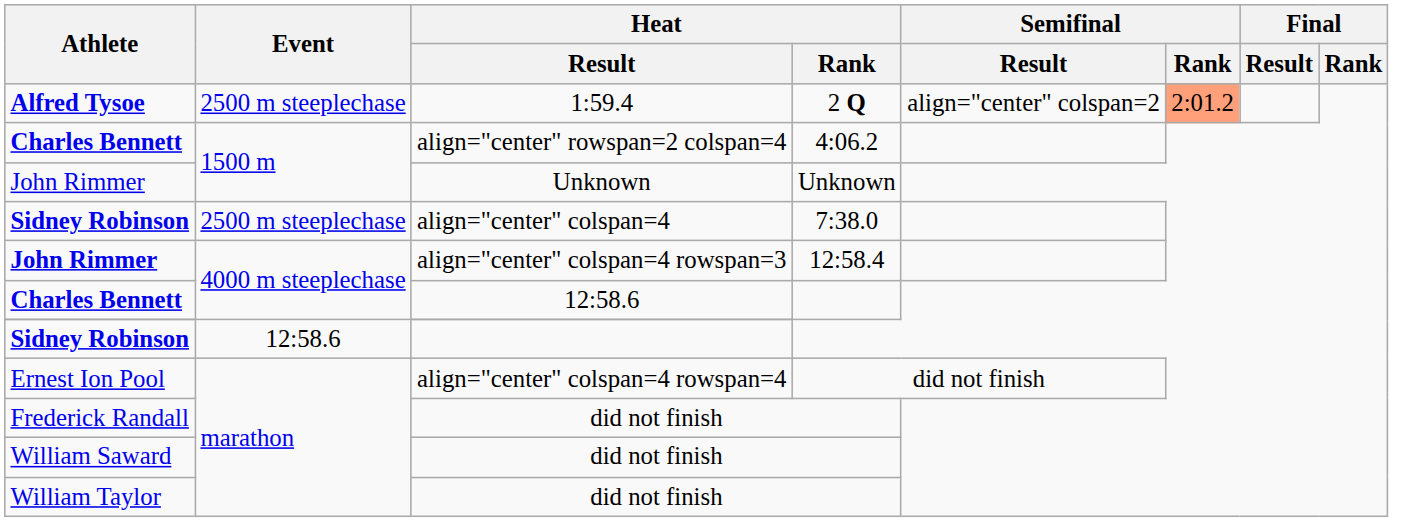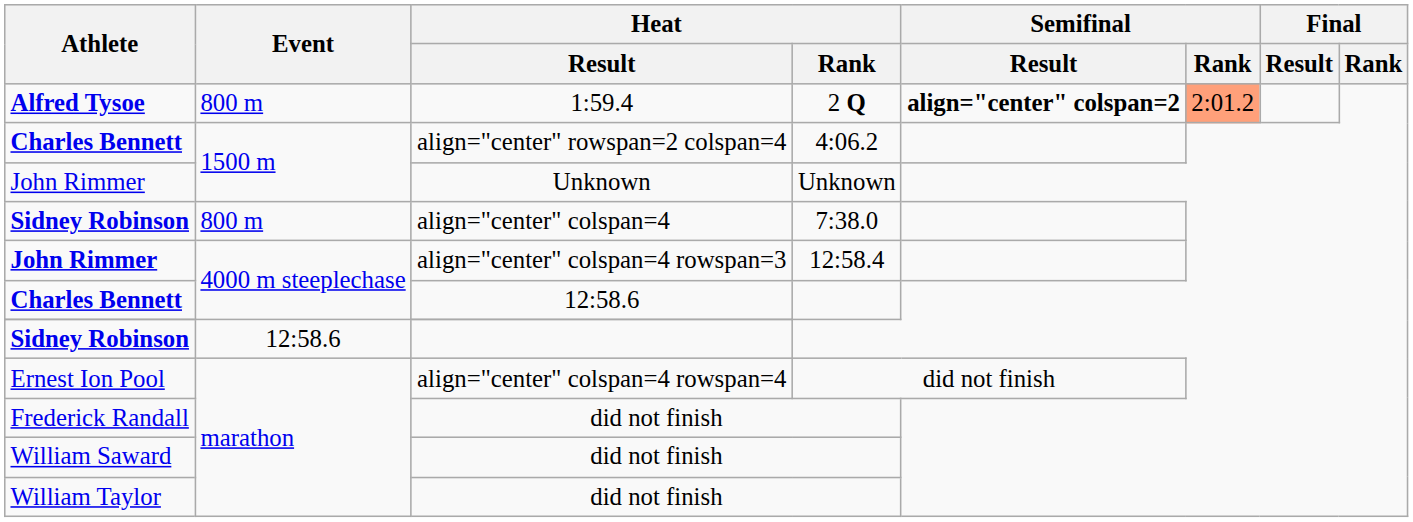1:59.4 | Event: 2500 m steeplechase -> 800 m
1:59.4 | Semifinal / Result: normal -> bold
align="center" colspan=4 | Event: 2500 m steeplechase -> 800 m
